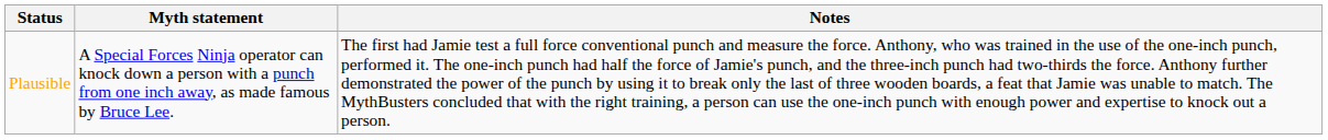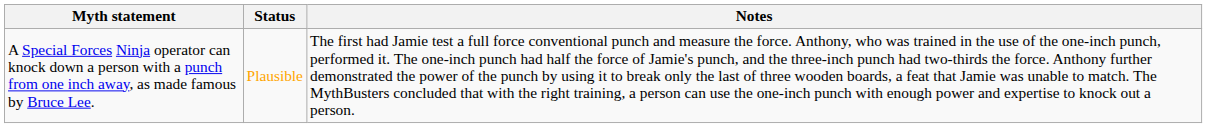columns swapped: Myth statement <-> Status
